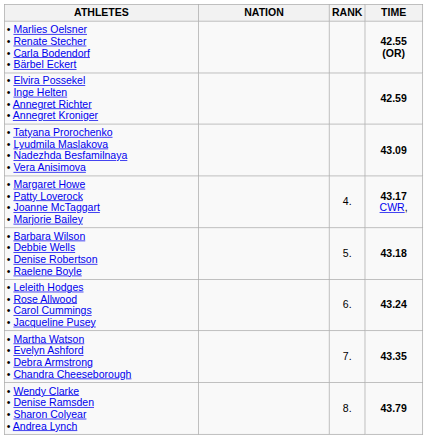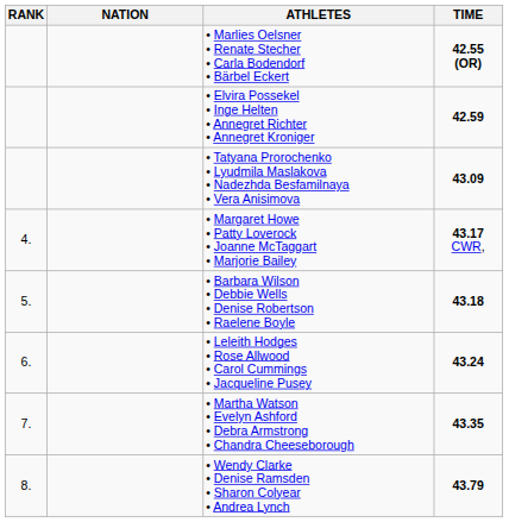columns swapped: RANK <-> ATHLETES
